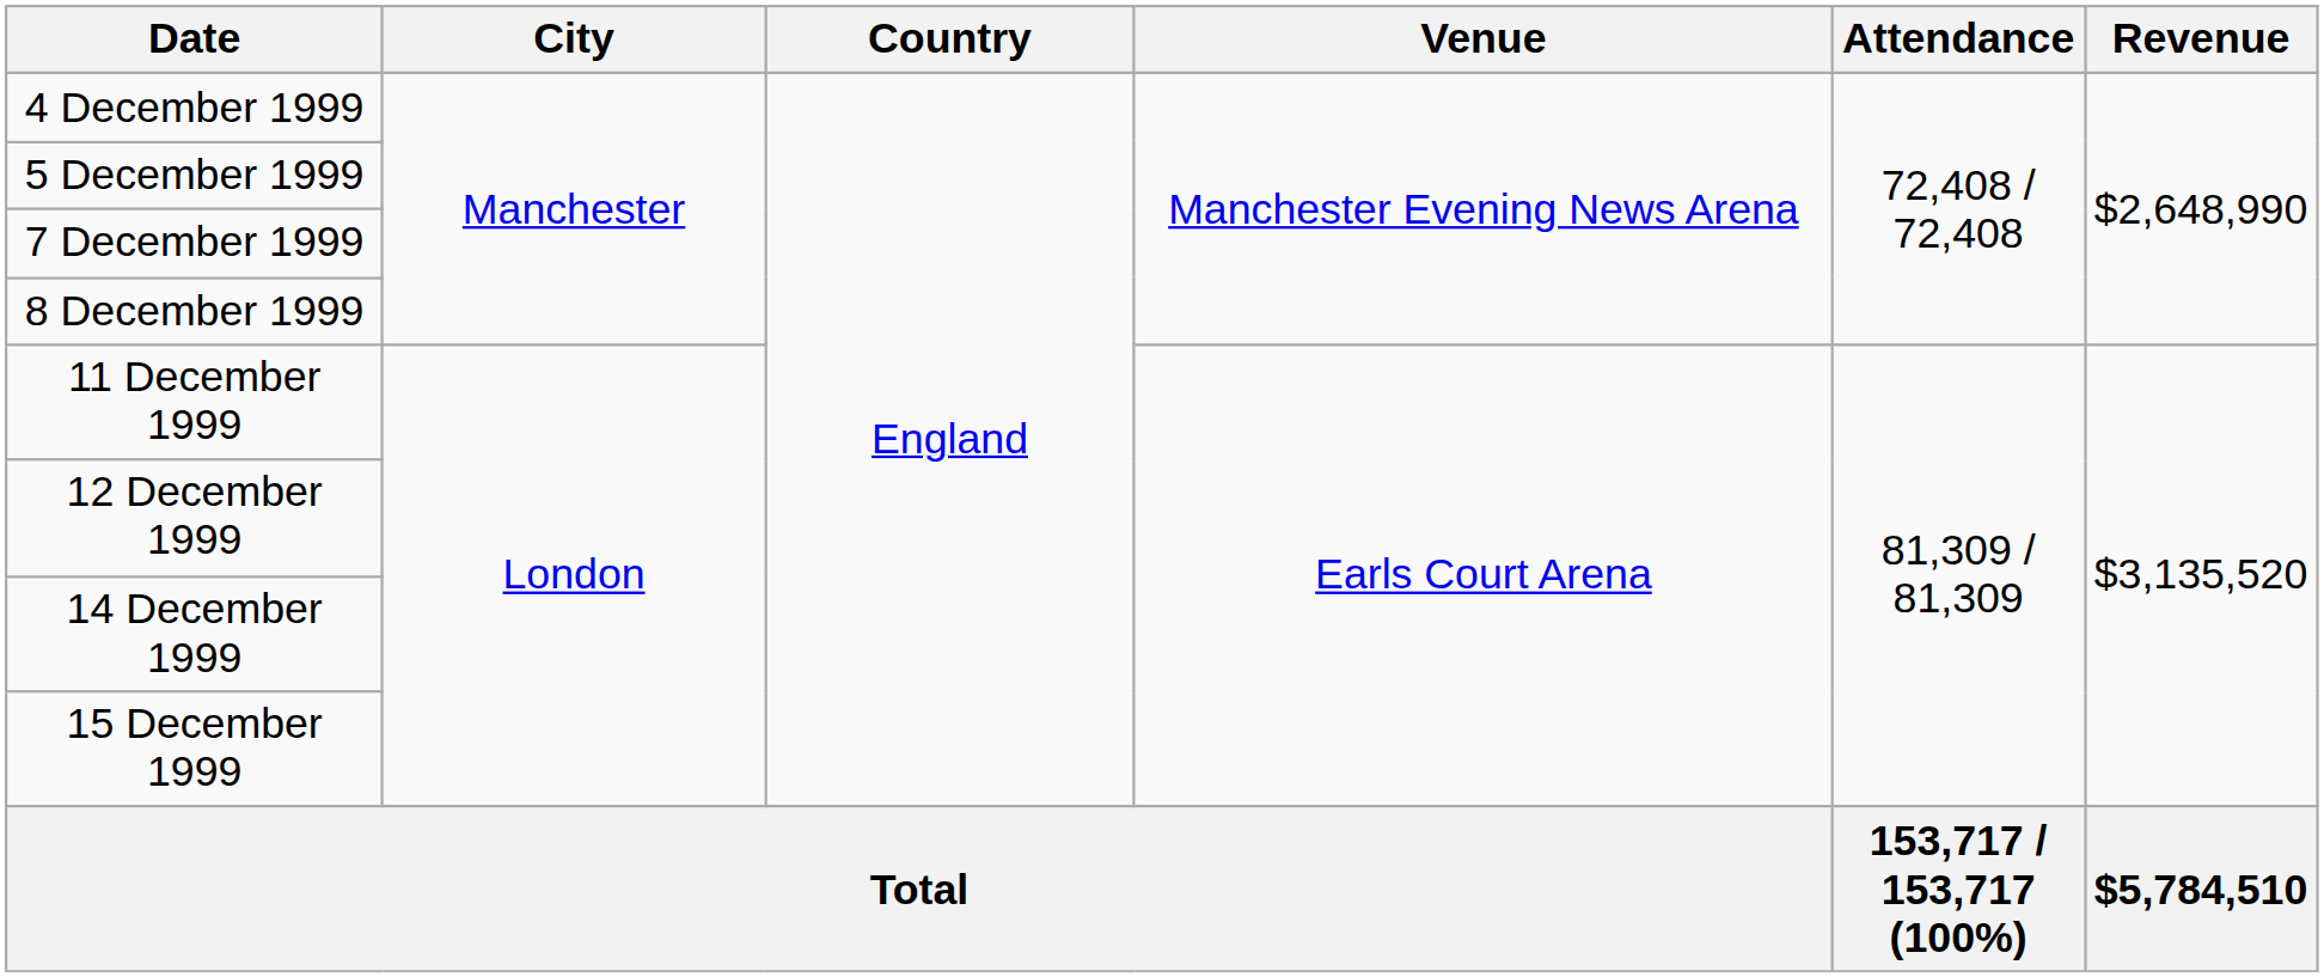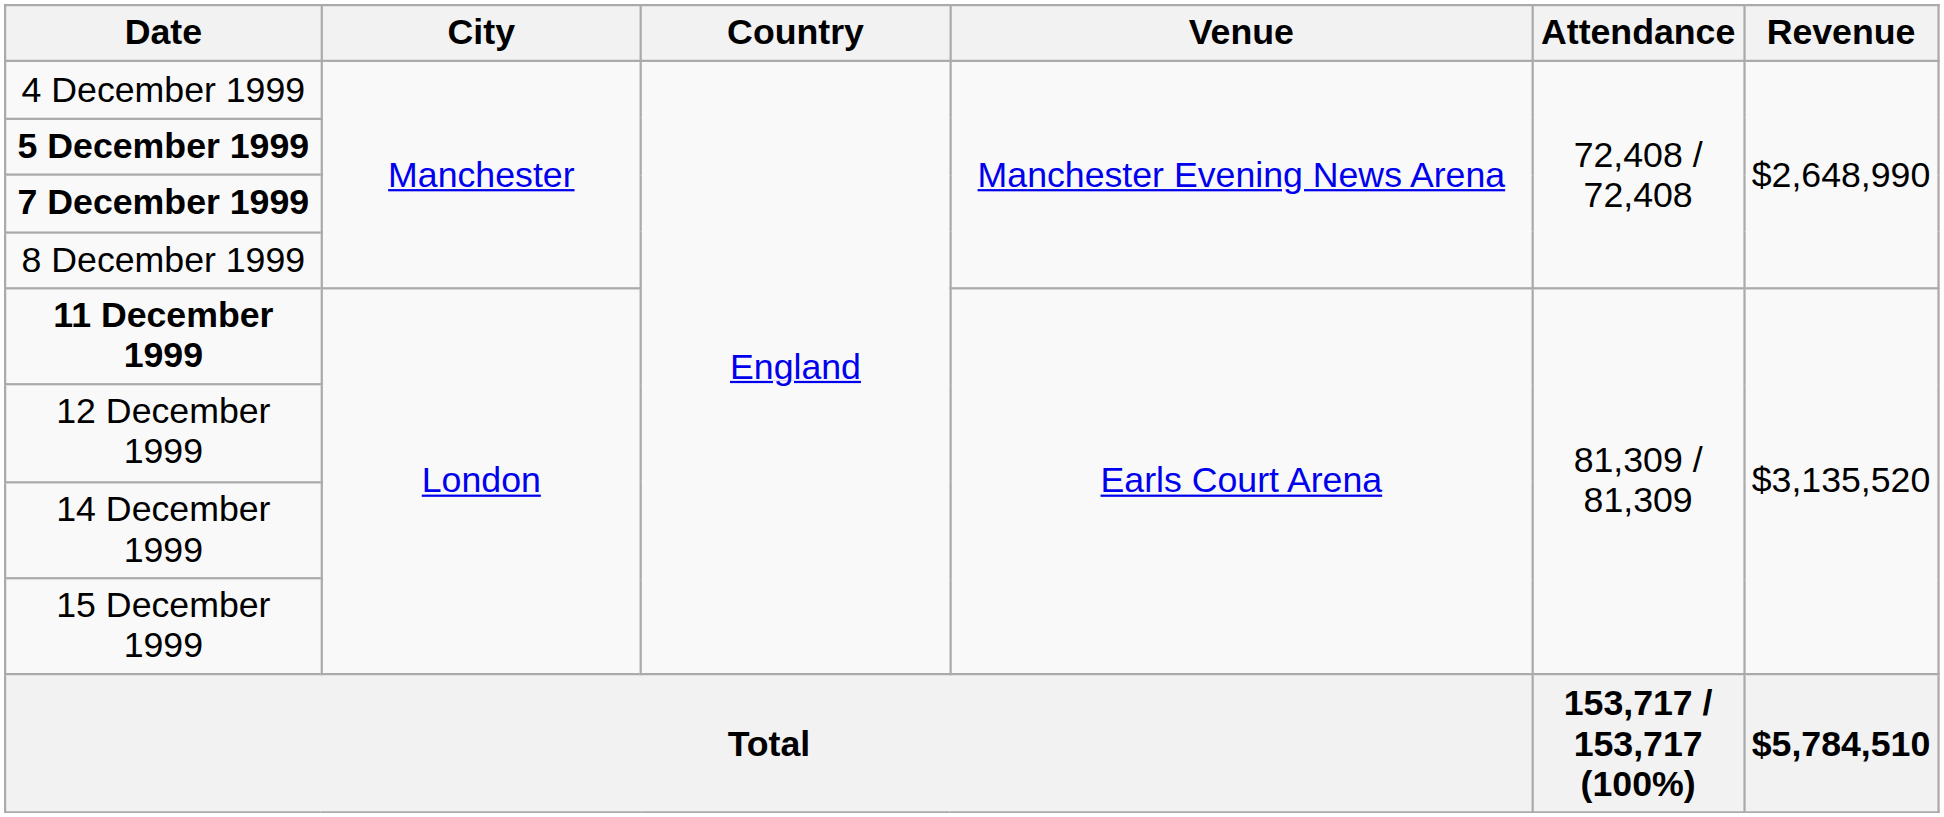5 December 1999 | Date: normal -> bold
7 December 1999 | Date: normal -> bold
11 December 1999 | Date: normal -> bold
